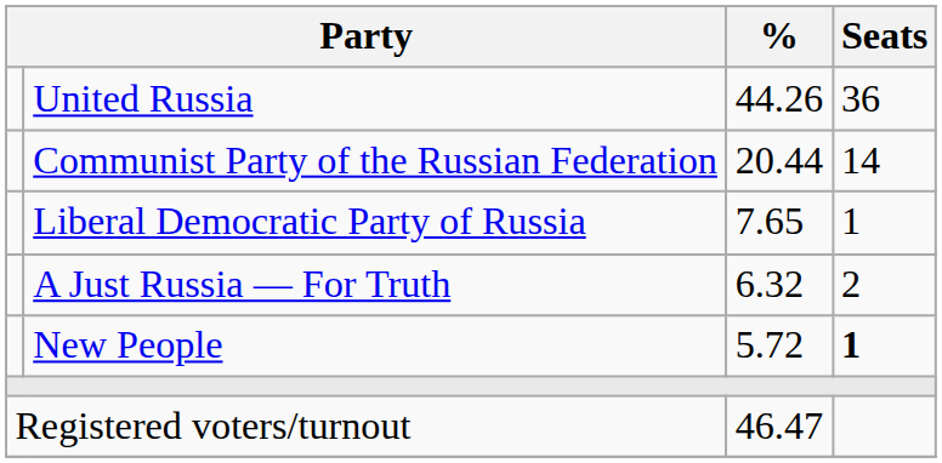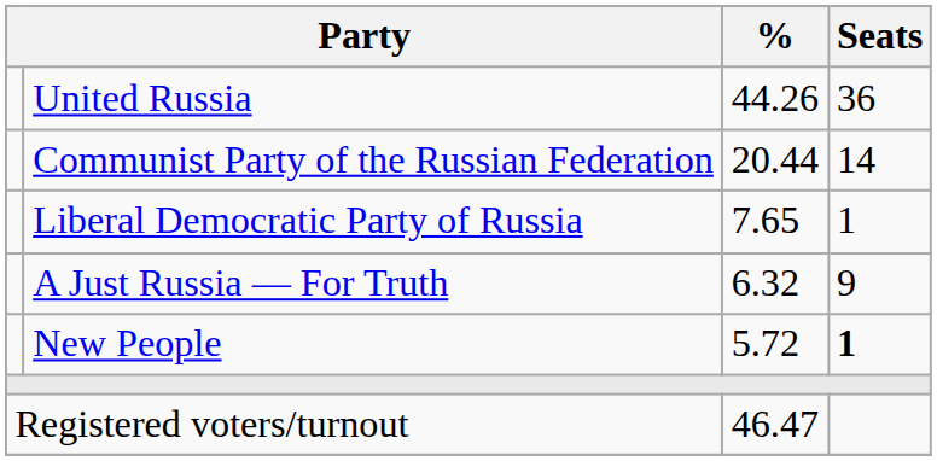A Just Russia — For Truth | Seats: 2 -> 9
